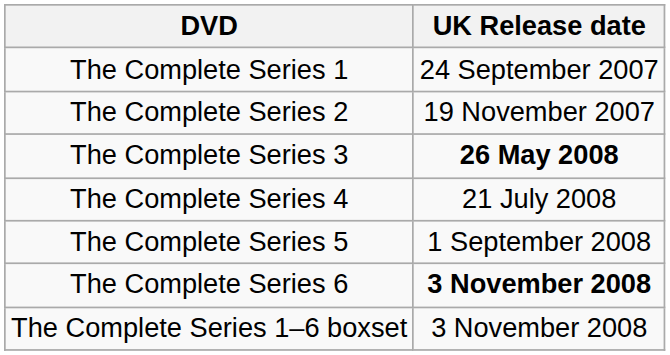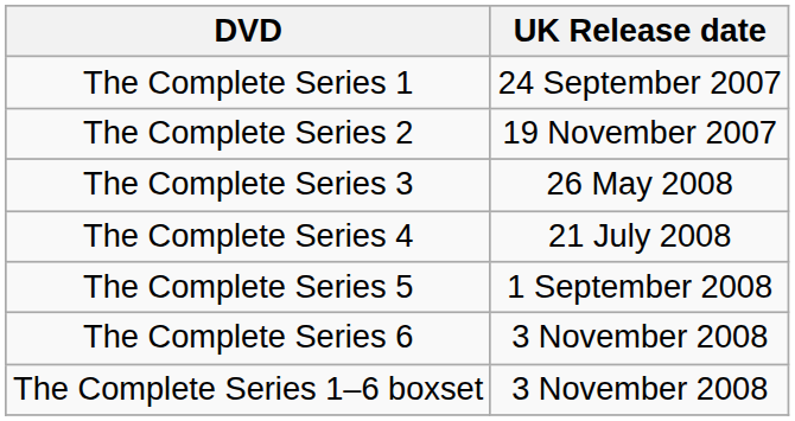The Complete Series 3 | UK Release date: bold -> normal
The Complete Series 6 | UK Release date: bold -> normal
